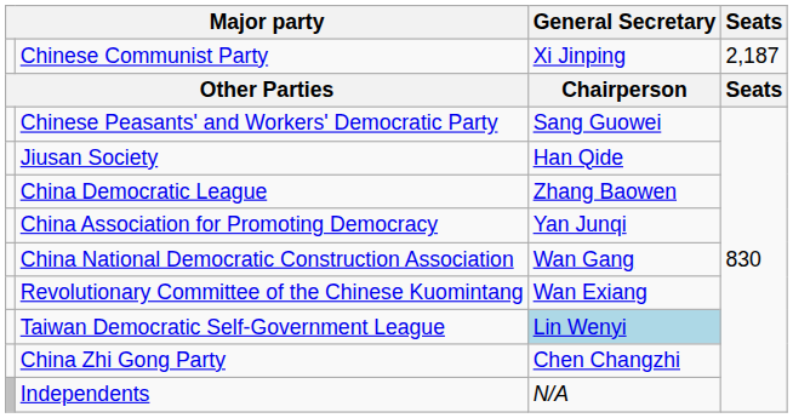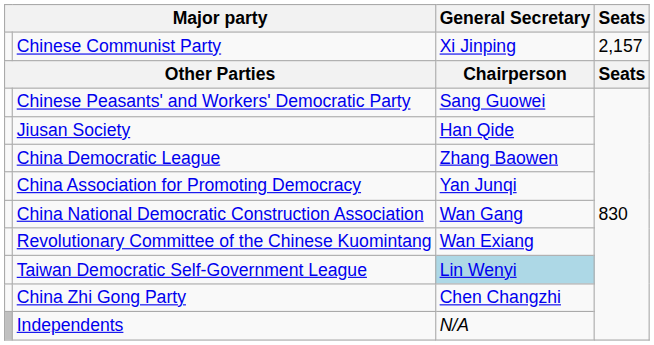Chinese Communist Party | Seats: 2,187 -> 2,157
